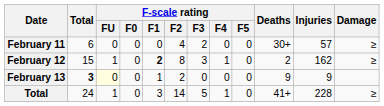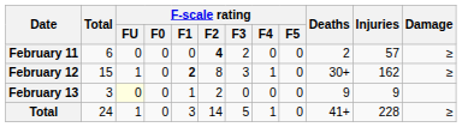February 11 | F-scale rating / F2: normal -> bold
February 11 | Deaths: 30+ -> 2
February 12 | Deaths: 2 -> 30+
February 13 | Total: bold -> normal
